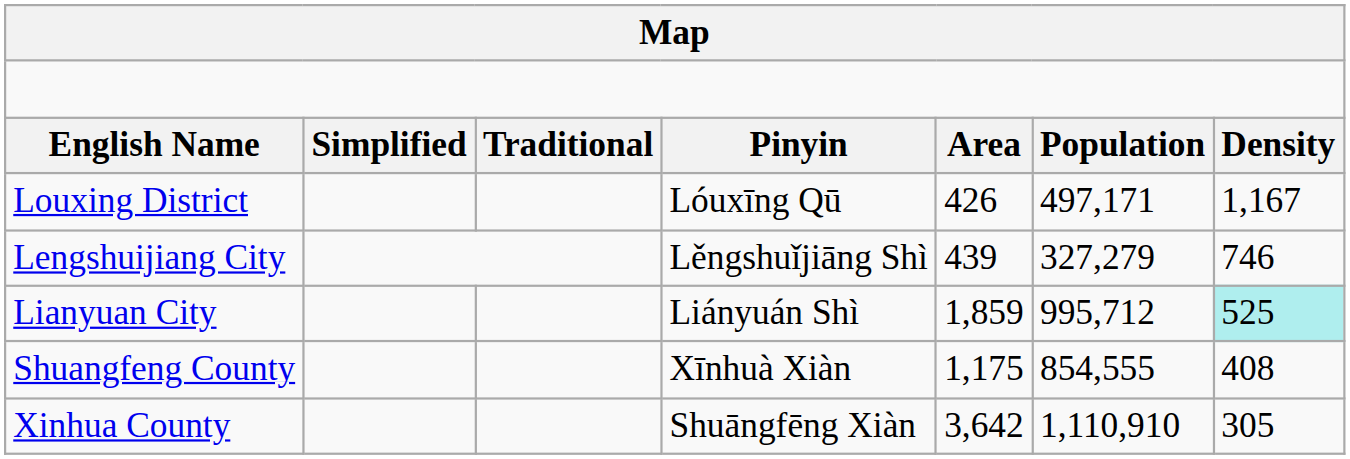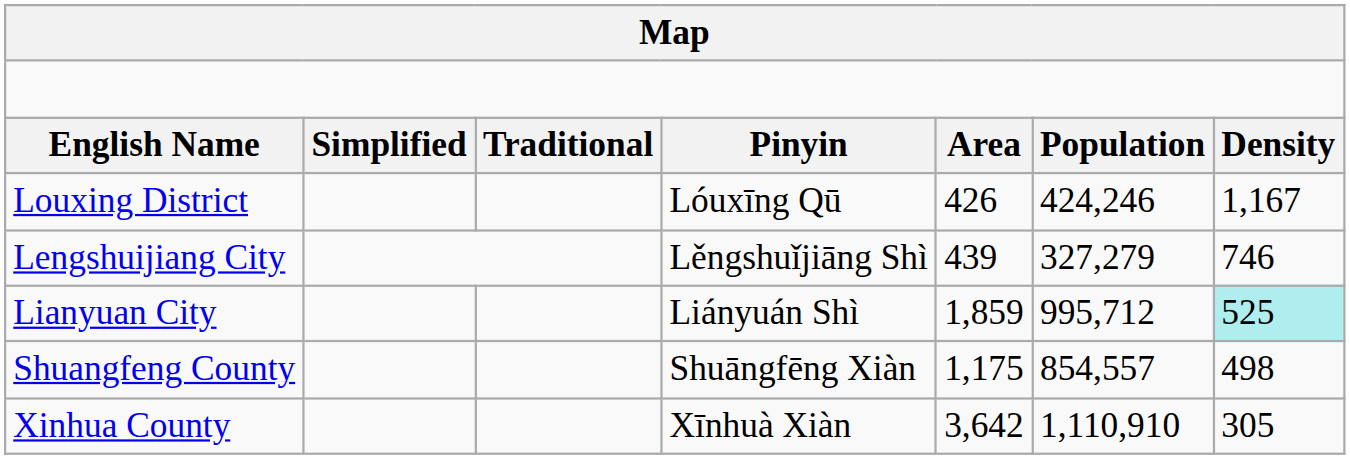Louxing District | column 6: 497,171 -> 424,246
Shuangfeng County | column 4: Xīnhuà Xiàn -> Shuāngfēng Xiàn
Shuangfeng County | column 6: 854,555 -> 854,557
Shuangfeng County | column 7: 408 -> 498
Xinhua County | column 4: Shuāngfēng Xiàn -> Xīnhuà Xiàn
